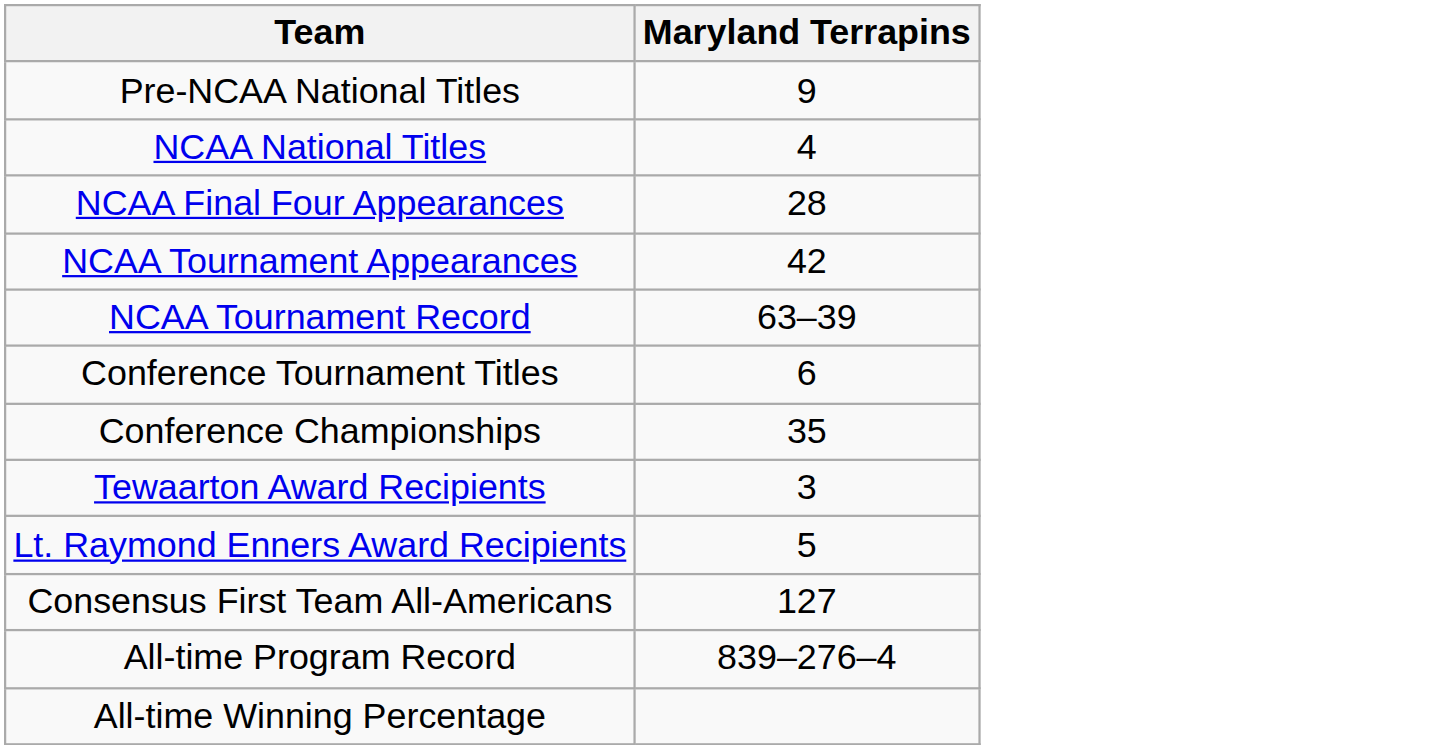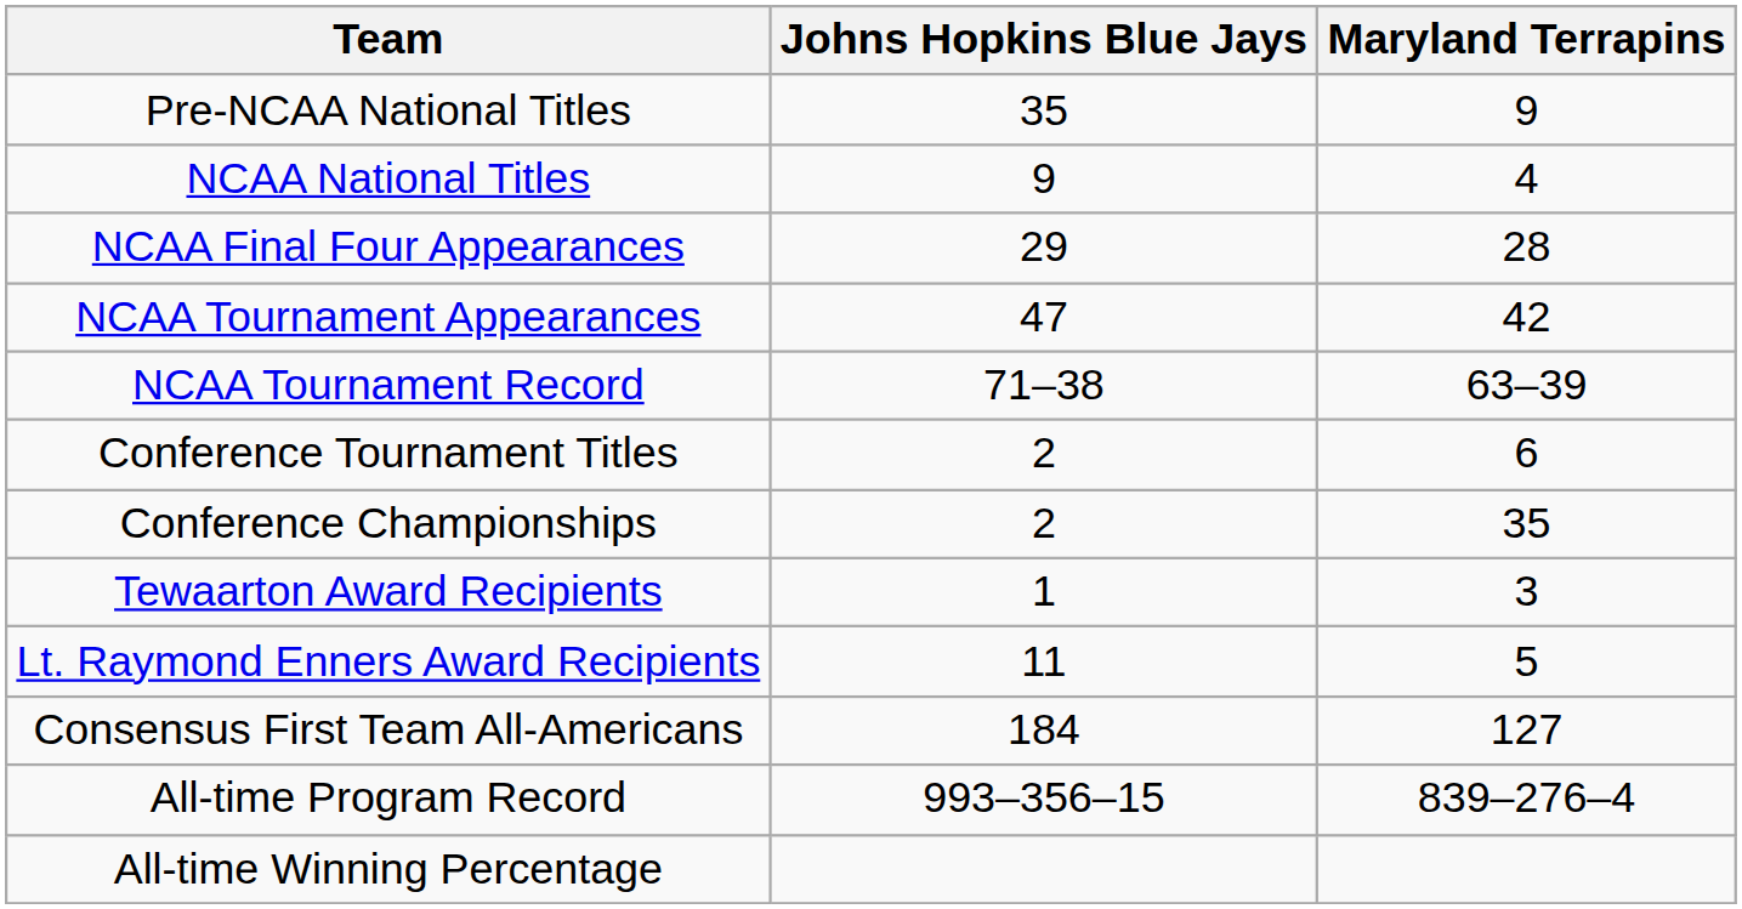+ column: Johns Hopkins Blue Jays | 35 | 9 | 29 | 47 | 71–38 | 2 | 2 | 1 | 11 | 184 | 993–356–15
